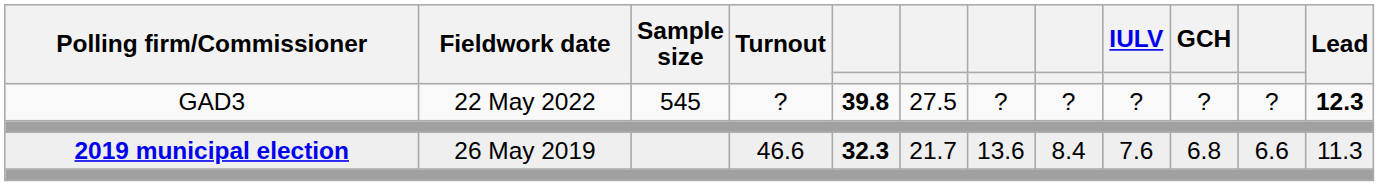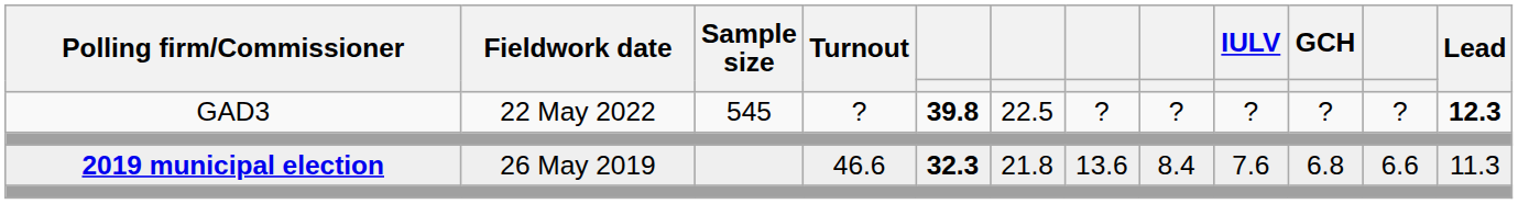GAD3 | column 6: 27.5 -> 22.5
2019 municipal election | column 6: 21.7 -> 21.8
